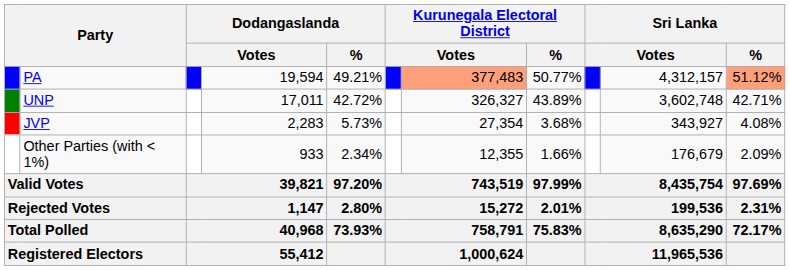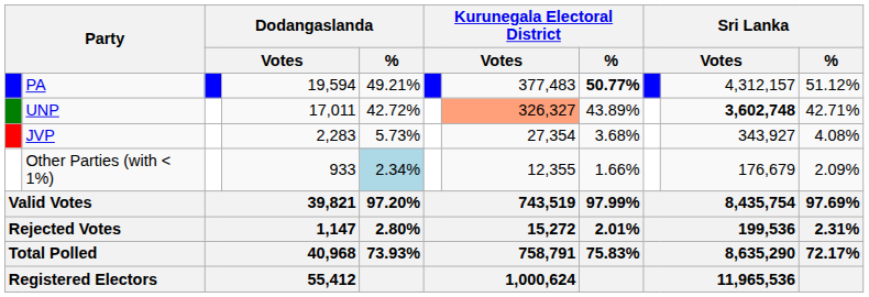PA | column 7: lightsalmon background -> no background
PA | Kurunegala Electoral District / %: normal -> bold
PA | Sri Lanka / %: lightsalmon background -> no background
UNP | column 7: no background -> lightsalmon background
UNP | column 10: normal -> bold
Other Parties (with < 1%) | Dodangaslanda / %: no background -> lightblue background
